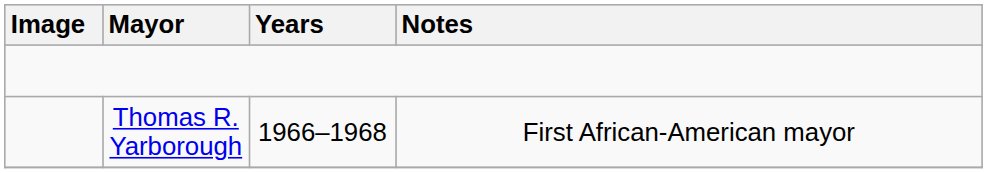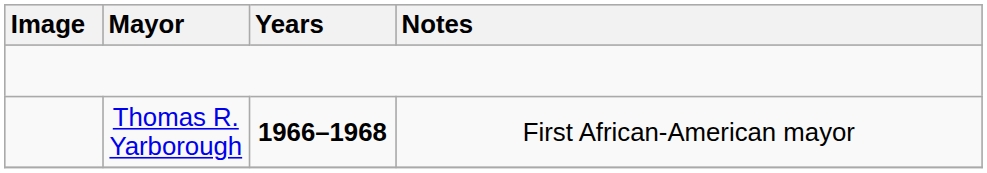Thomas R. Yarborough | Years: normal -> bold
